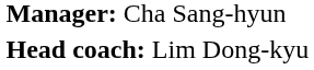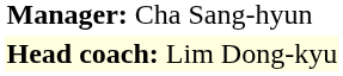row 2 | column 1: no background -> lightyellow background
